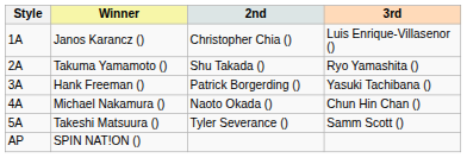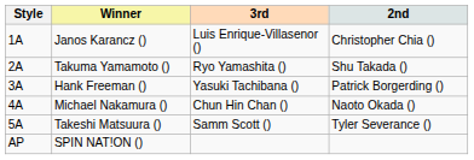columns swapped: 2nd <-> 3rd
